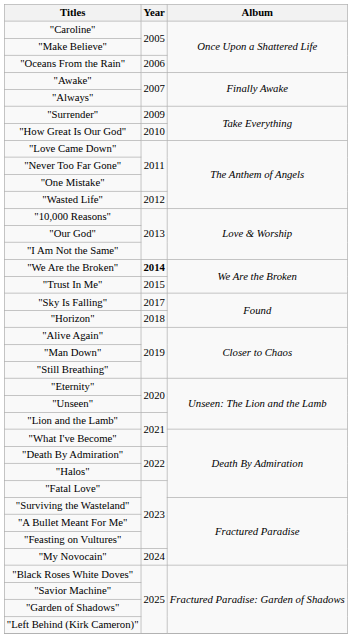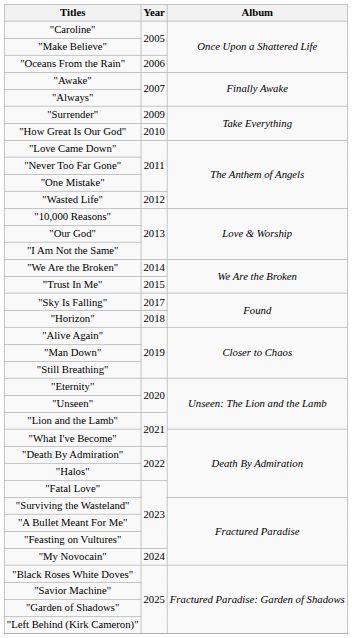"We Are the Broken" | Year: bold -> normal
